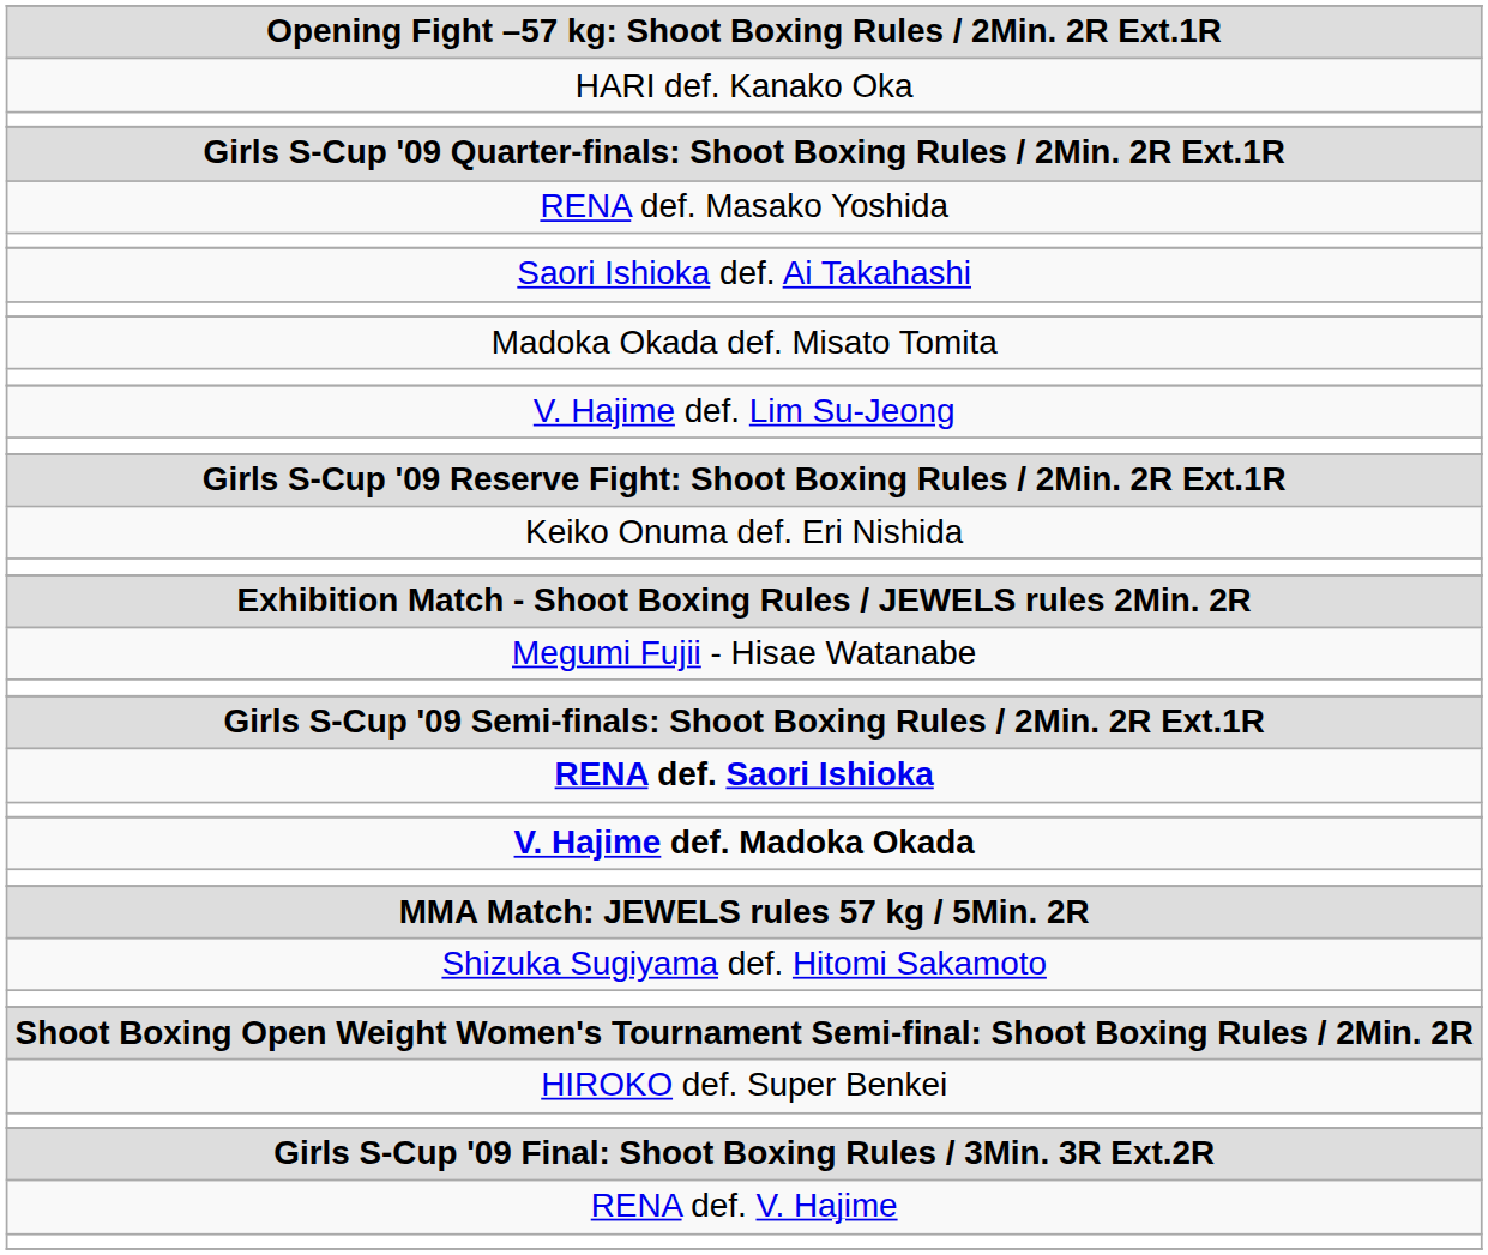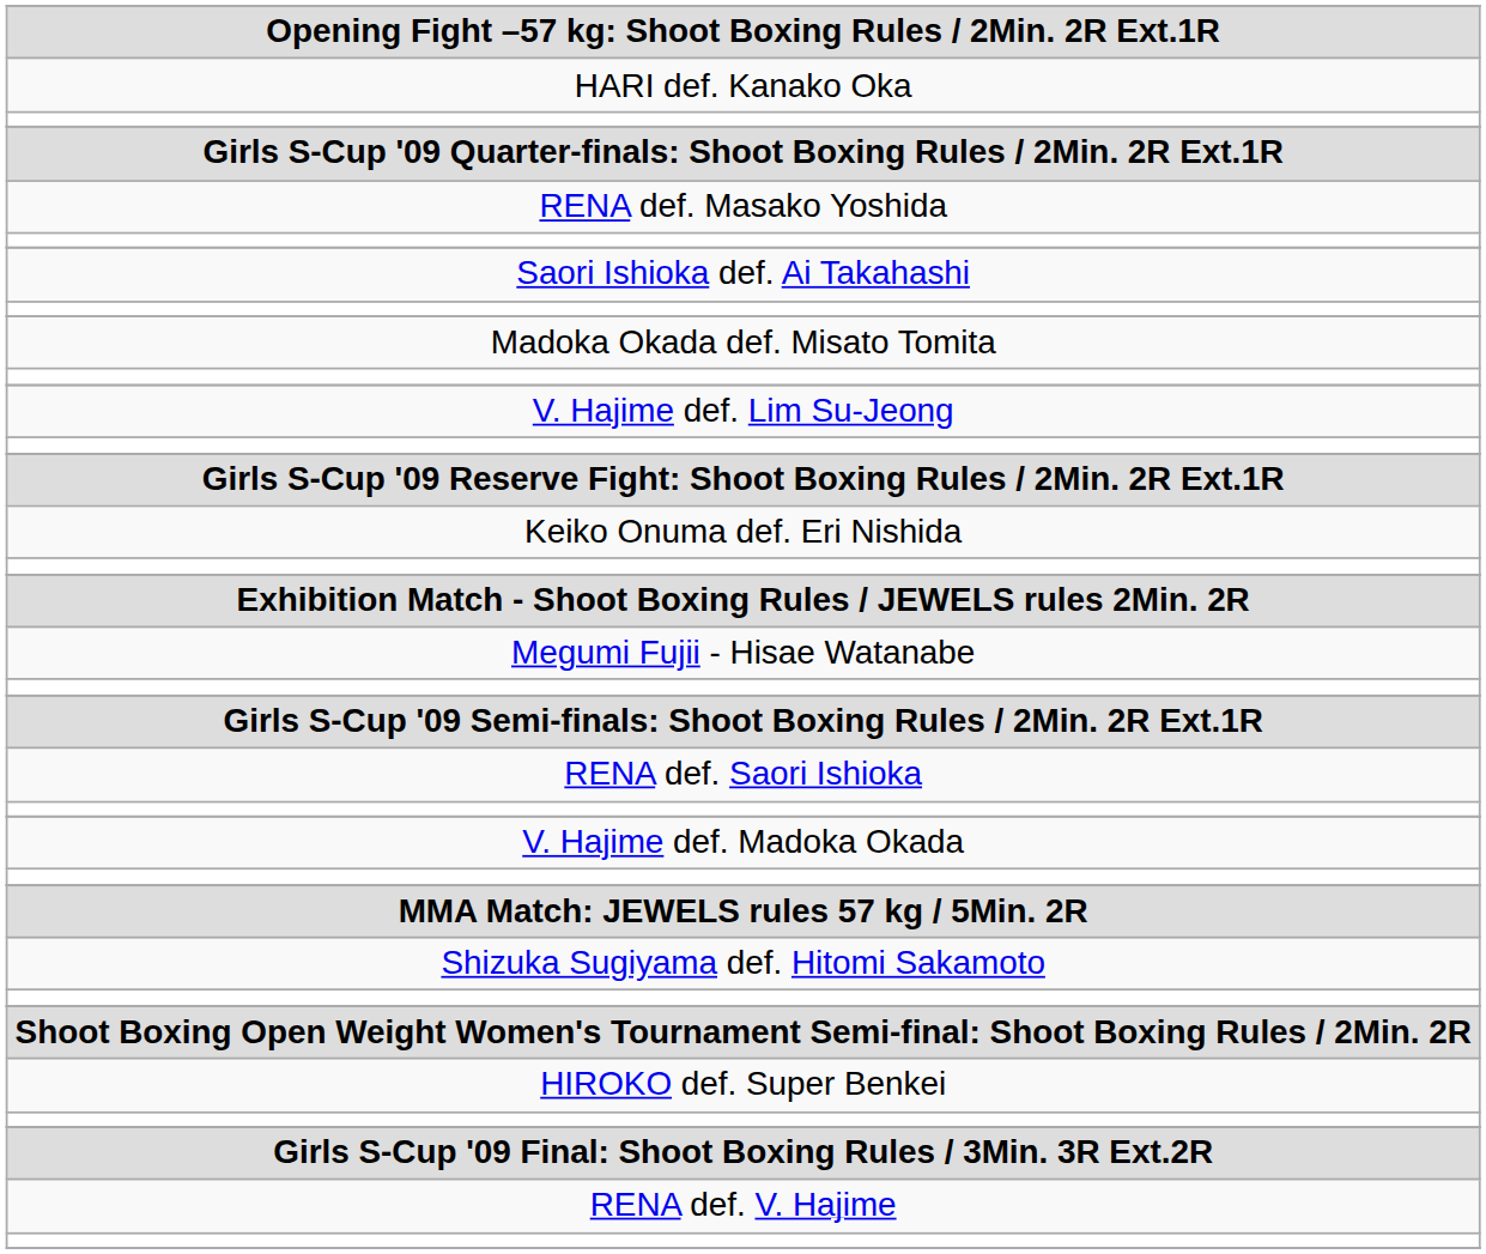RENA def. Saori Ishioka | column 1: bold -> normal
V. Hajime def. Madoka Okada | column 1: bold -> normal
